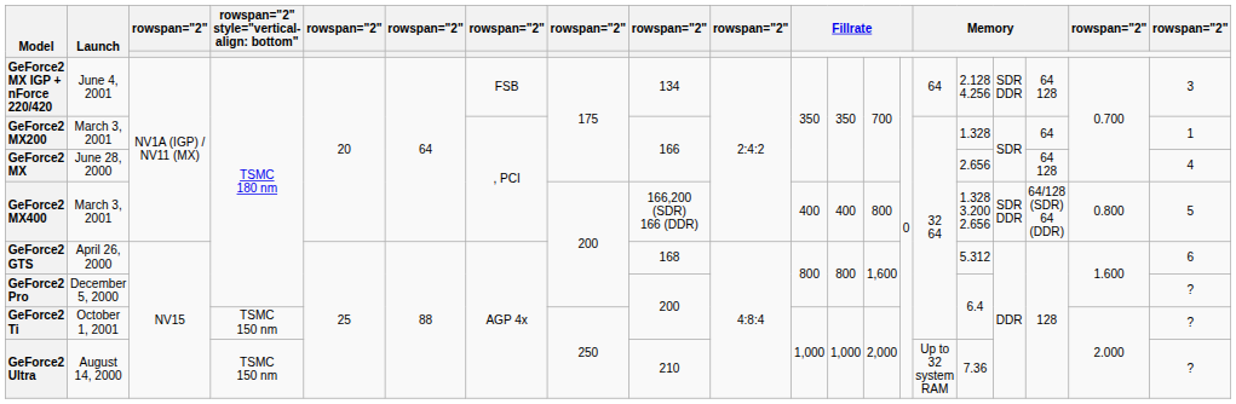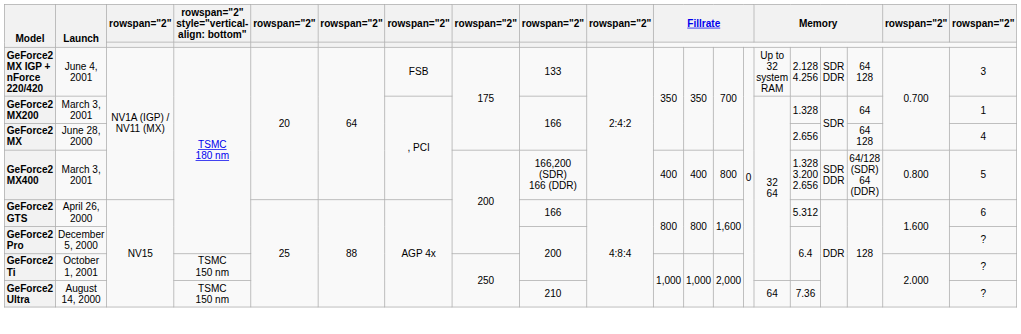GeForce2 MX IGP + nForce 220/420 | column 9: 134 -> 133
GeForce2 MX IGP + nForce 220/420 | column 15: 64 -> Up to 32 system RAM
GeForce2 GTS | column 9: 168 -> 166
GeForce2 Ultra | column 15: Up to 32 system RAM -> 64
